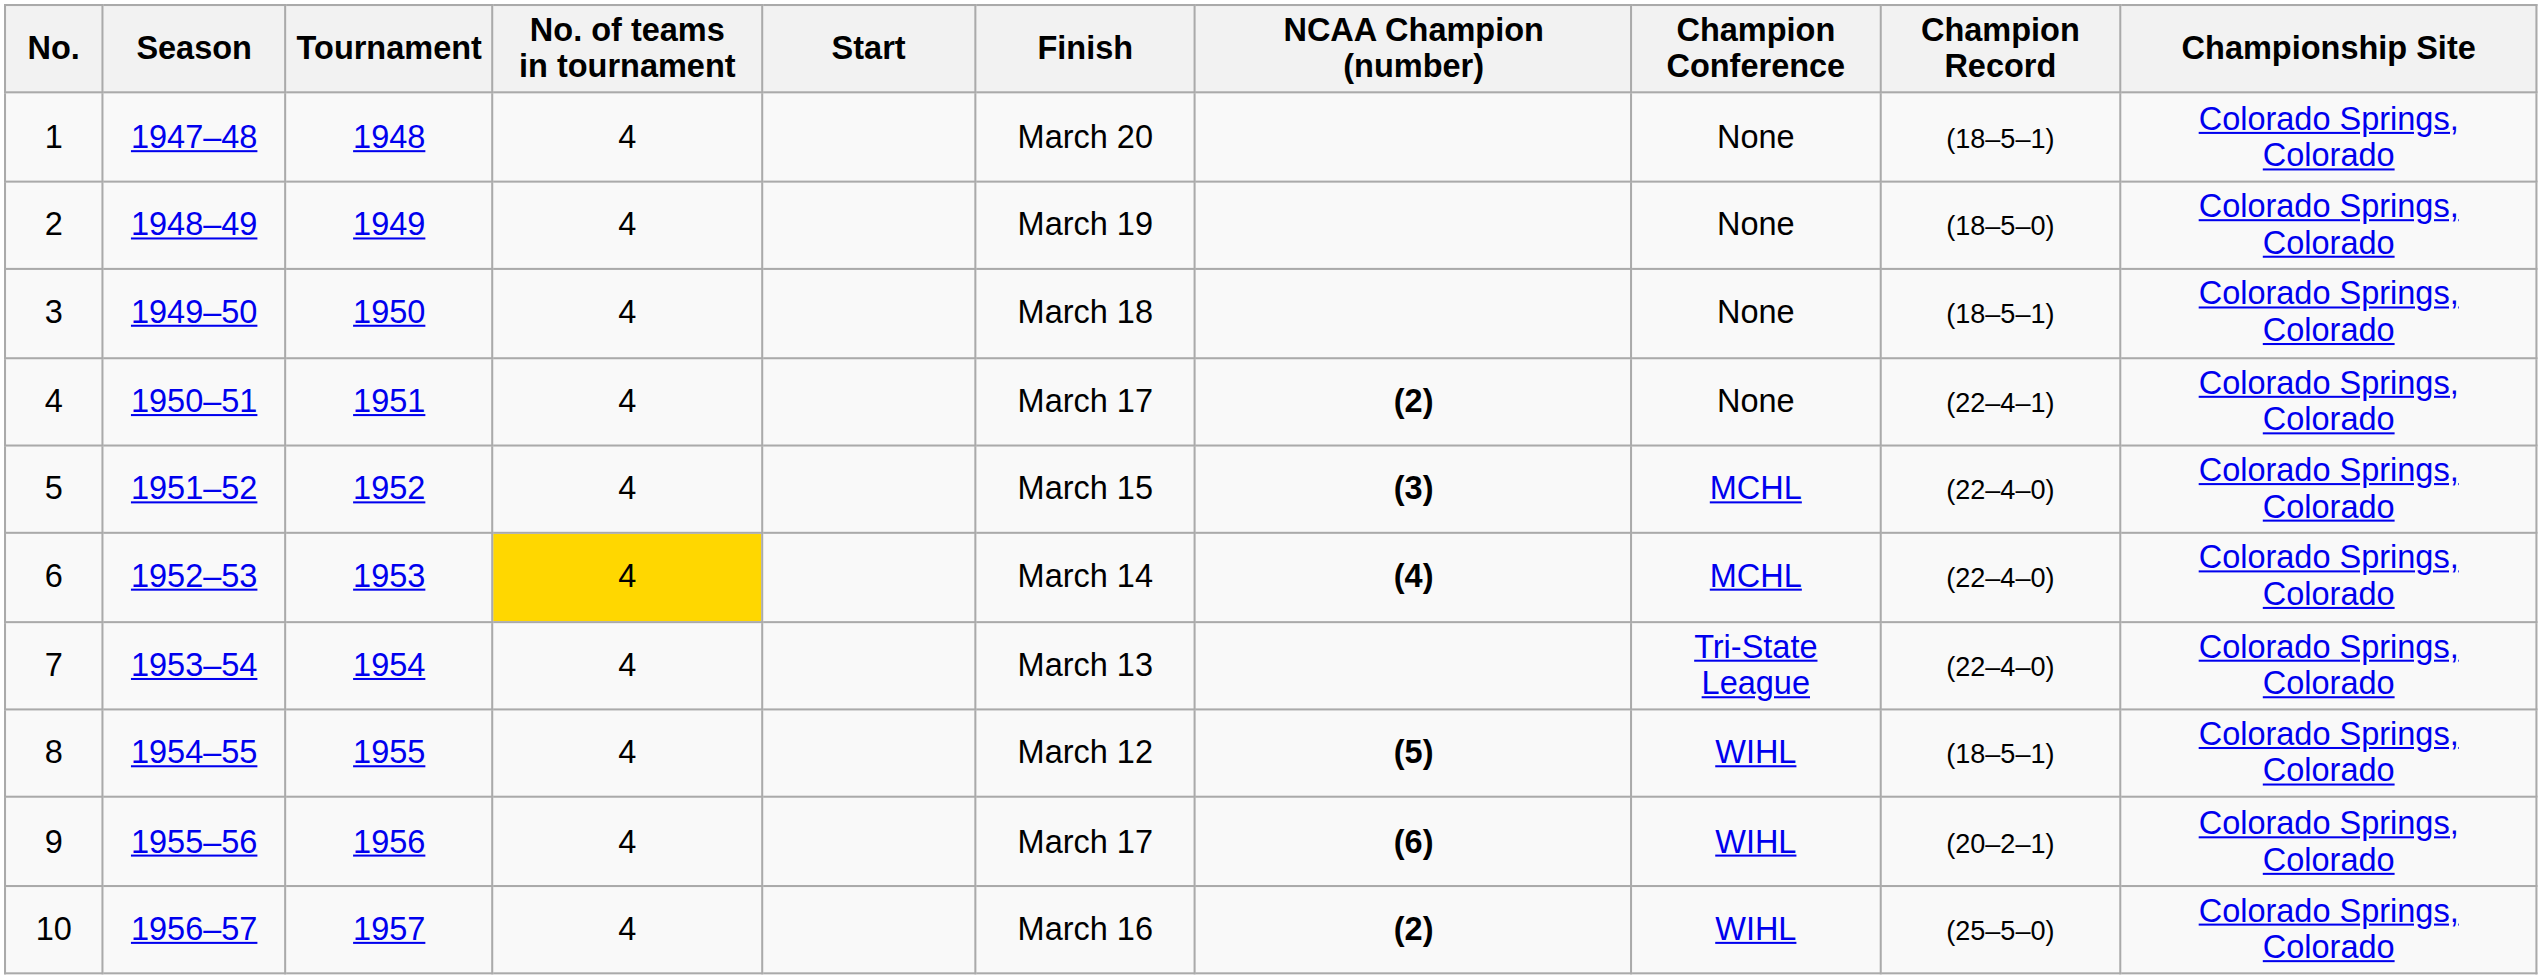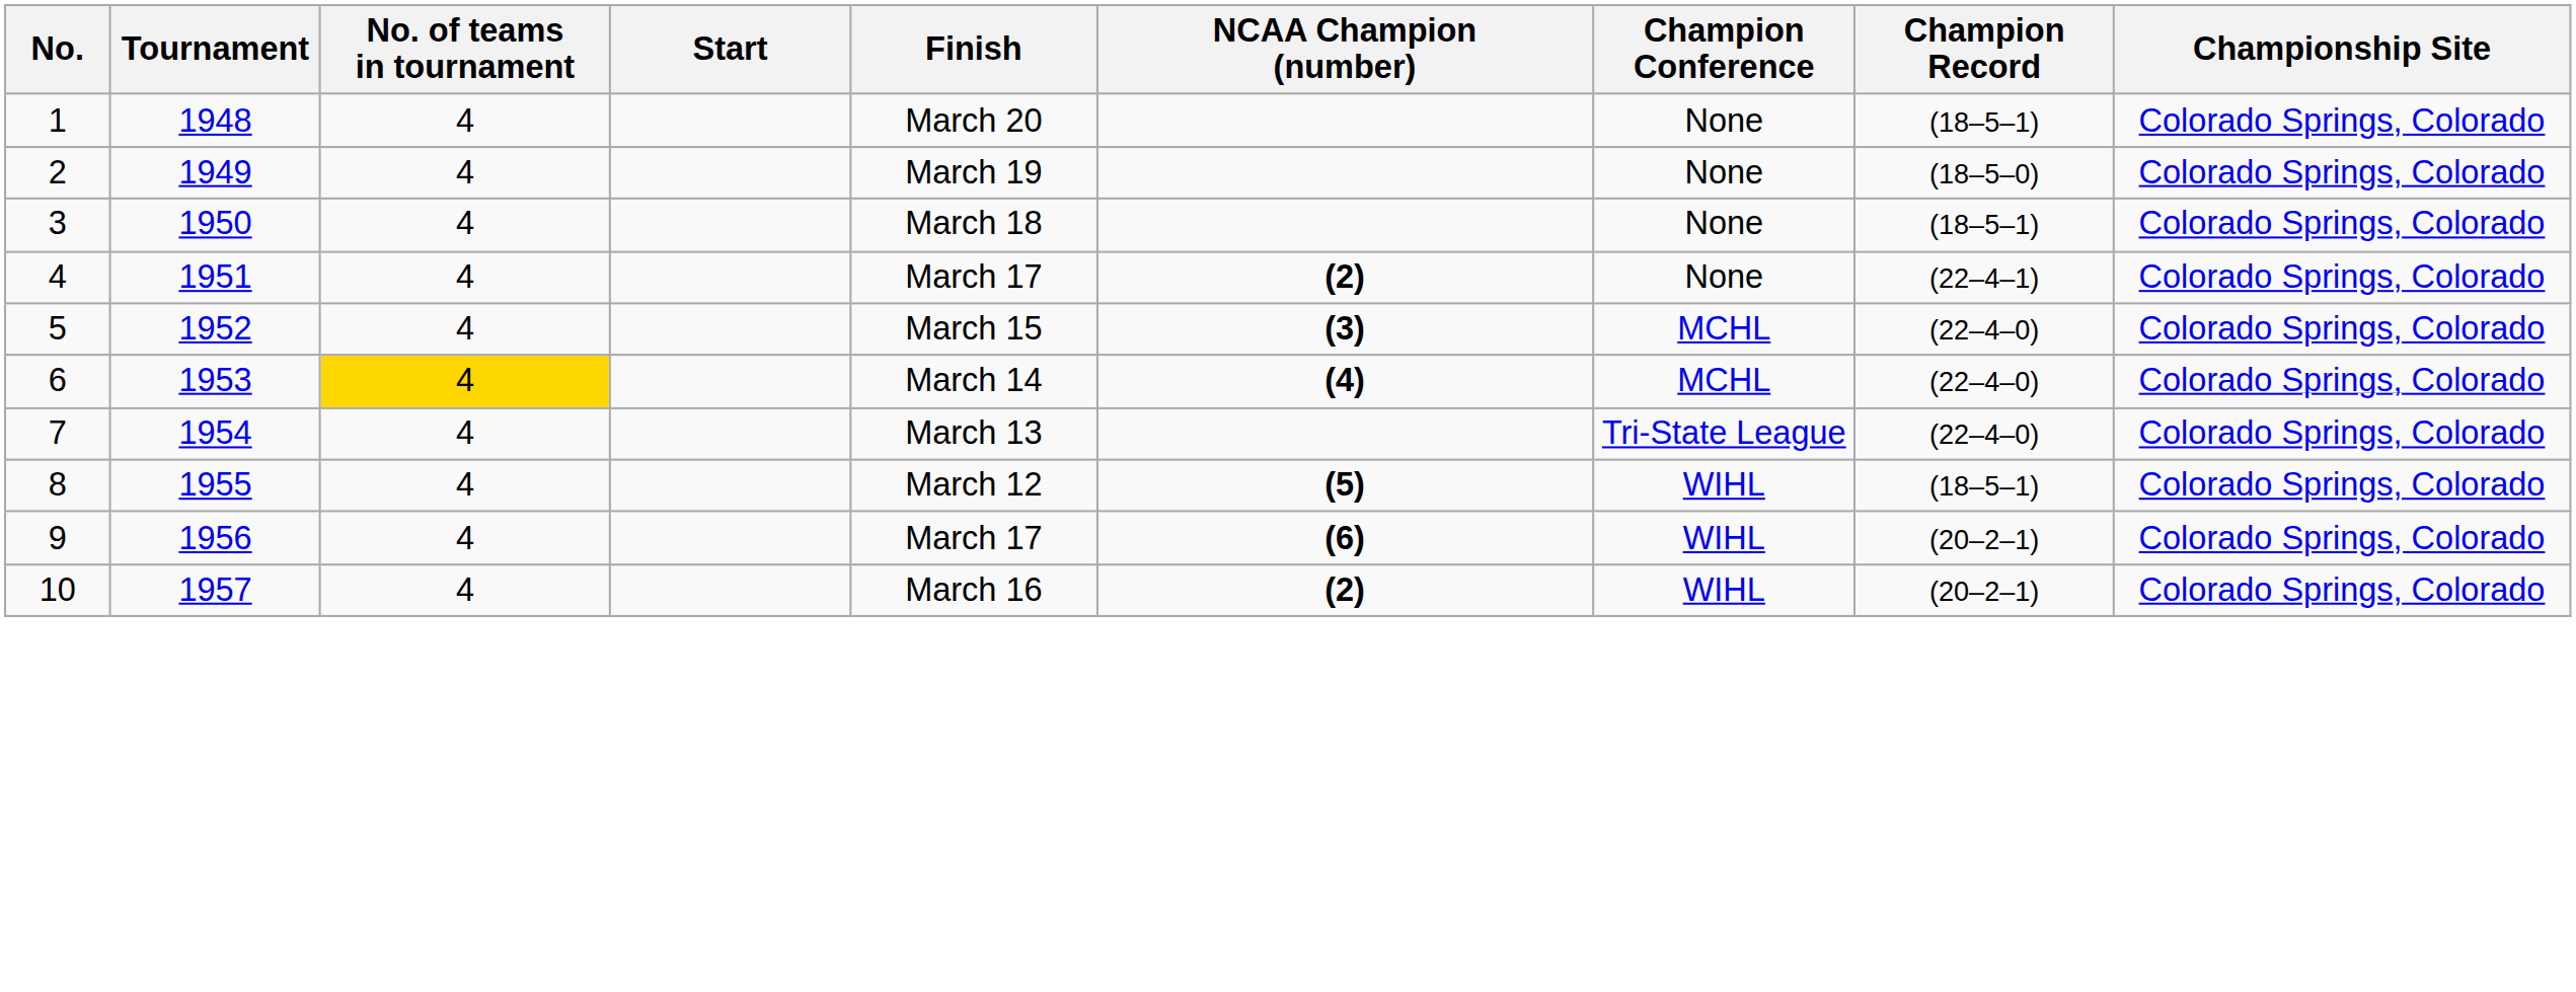- column: Season | 1947–48 | 1948–49 | 1949–50 | 1950–51 | 1951–52 | 1952–53 | 1953–54 | 1954–55 | 1955–56 | 1956–57
10 | Champion Record: (25–5–0) -> (20–2–1)
